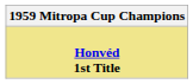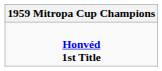row 2 | column 1: khaki background -> no background
